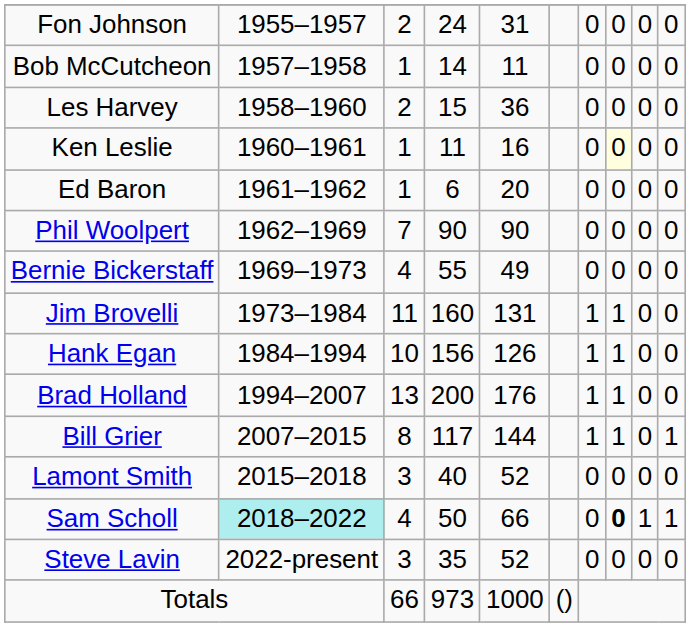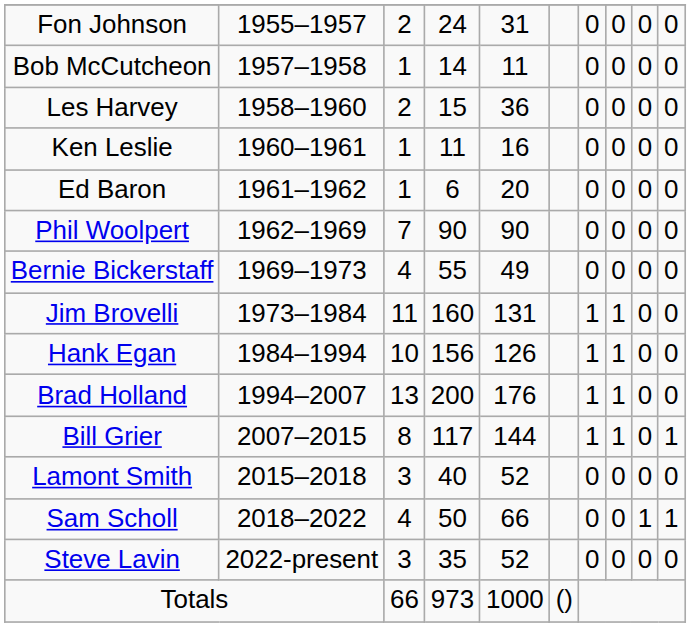Ken Leslie | column 8: lightyellow background -> no background
Sam Scholl | column 2: paleturquoise background -> no background
Sam Scholl | column 8: bold -> normal
